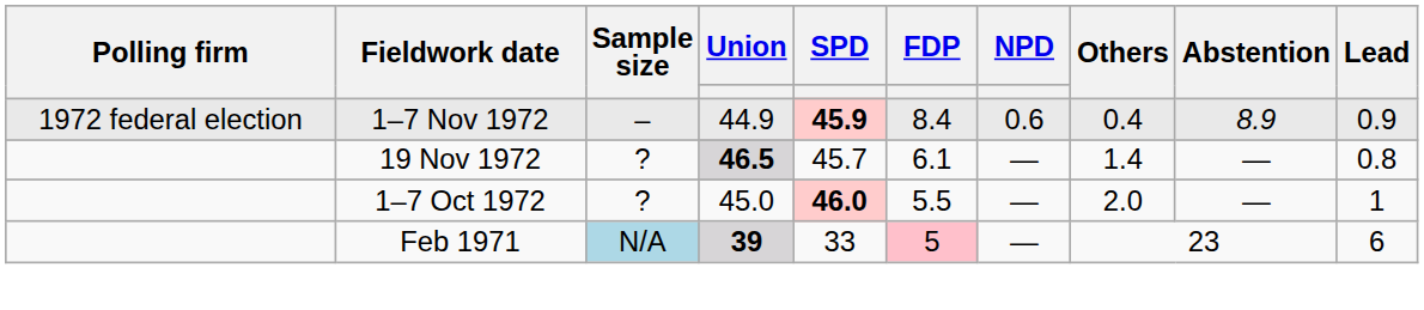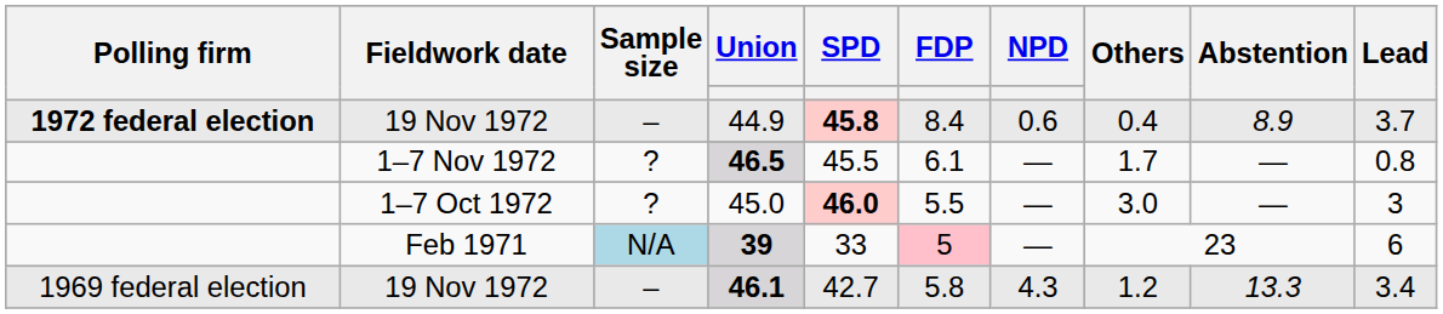44.9 | Polling firm: normal -> bold
44.9 | Fieldwork date: 1–7 Nov 1972 -> 19 Nov 1972
44.9 | SPD: 45.9 -> 45.8
44.9 | Lead: 0.9 -> 3.7
46.5 | Fieldwork date: 19 Nov 1972 -> 1–7 Nov 1972
46.5 | SPD: 45.7 -> 45.5
46.5 | Others: 1.4 -> 1.7
45.0 | Others: 2.0 -> 3.0
45.0 | Lead: 1 -> 3
+ row: 1969 federal election | 19 Nov 1972 | – | 46.1 | 42.7 | 5.8 | 4.3 | 1.2 | 13.3 | 3.4
